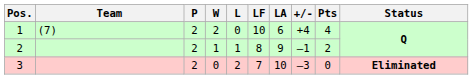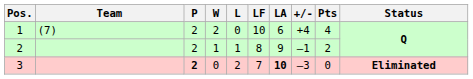3 | P: normal -> bold
3 | LA: normal -> bold
